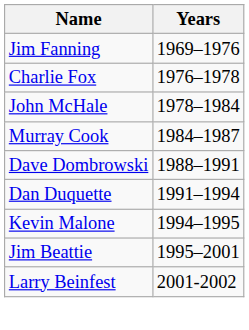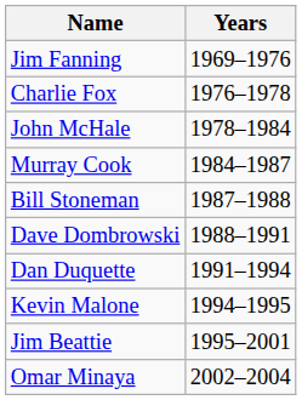+ row: Bill Stoneman | 1987–1988
- row: Larry Beinfest | 2001-2002
+ row: Omar Minaya | 2002–2004
